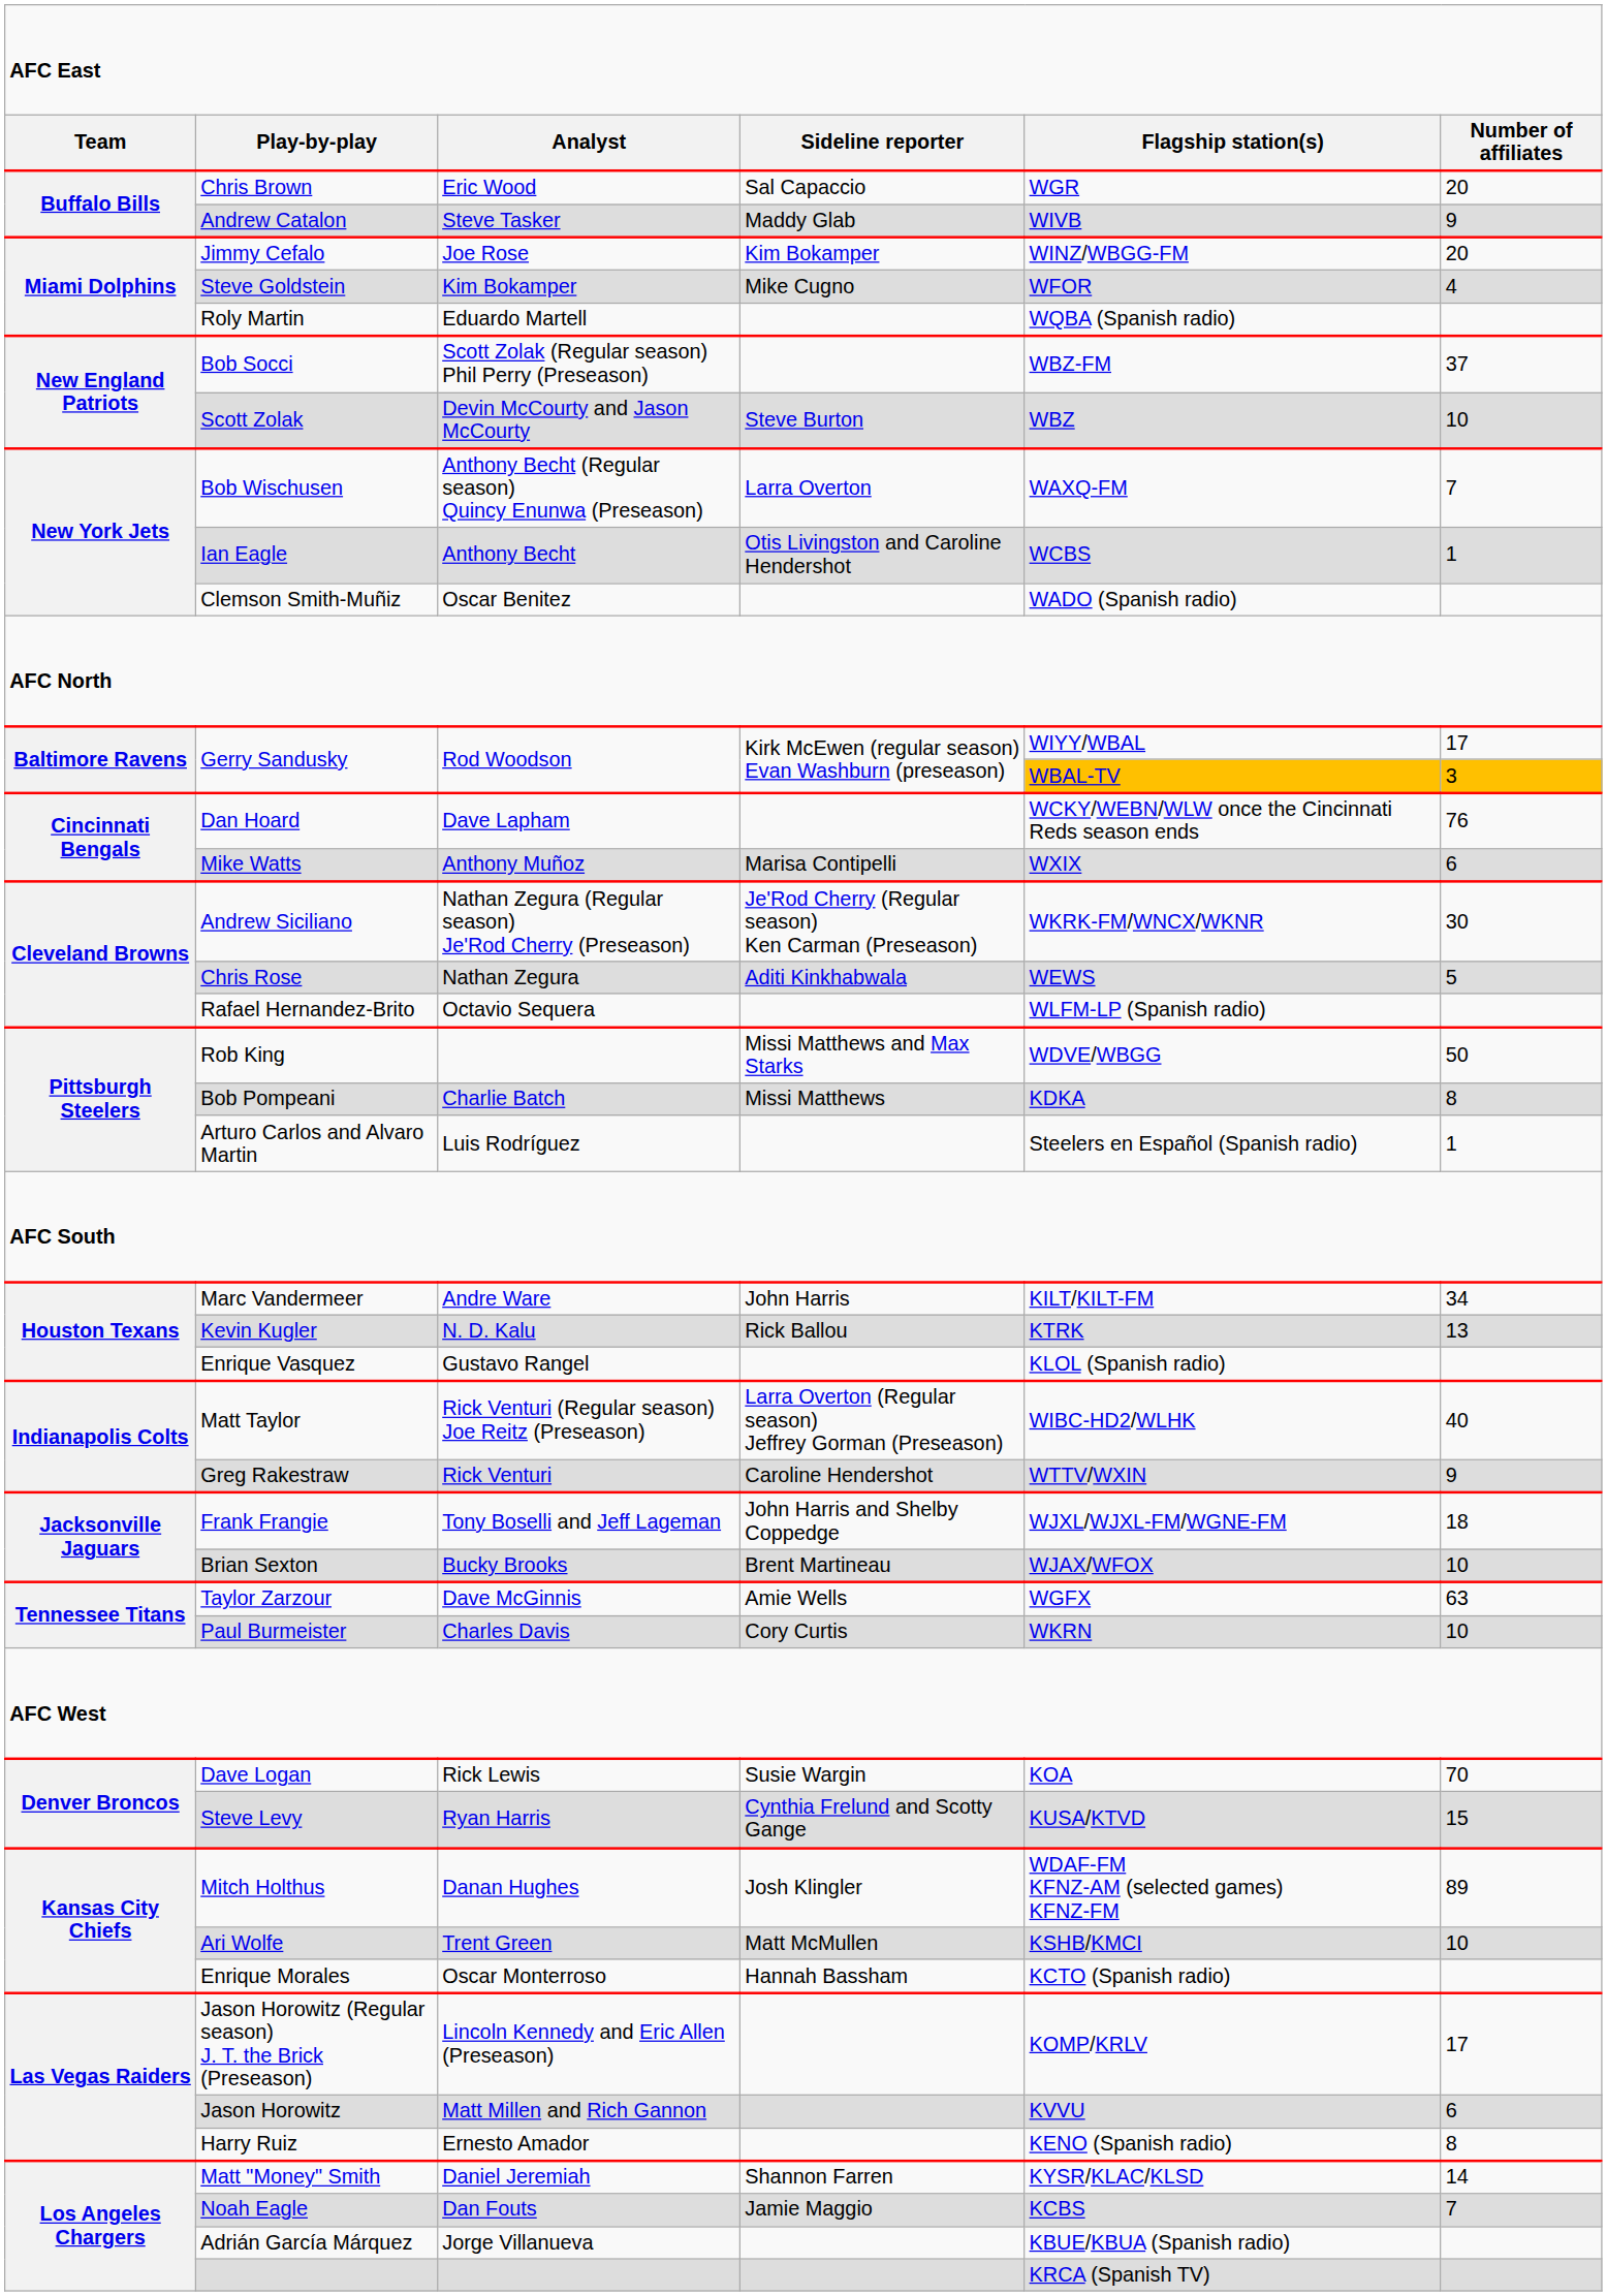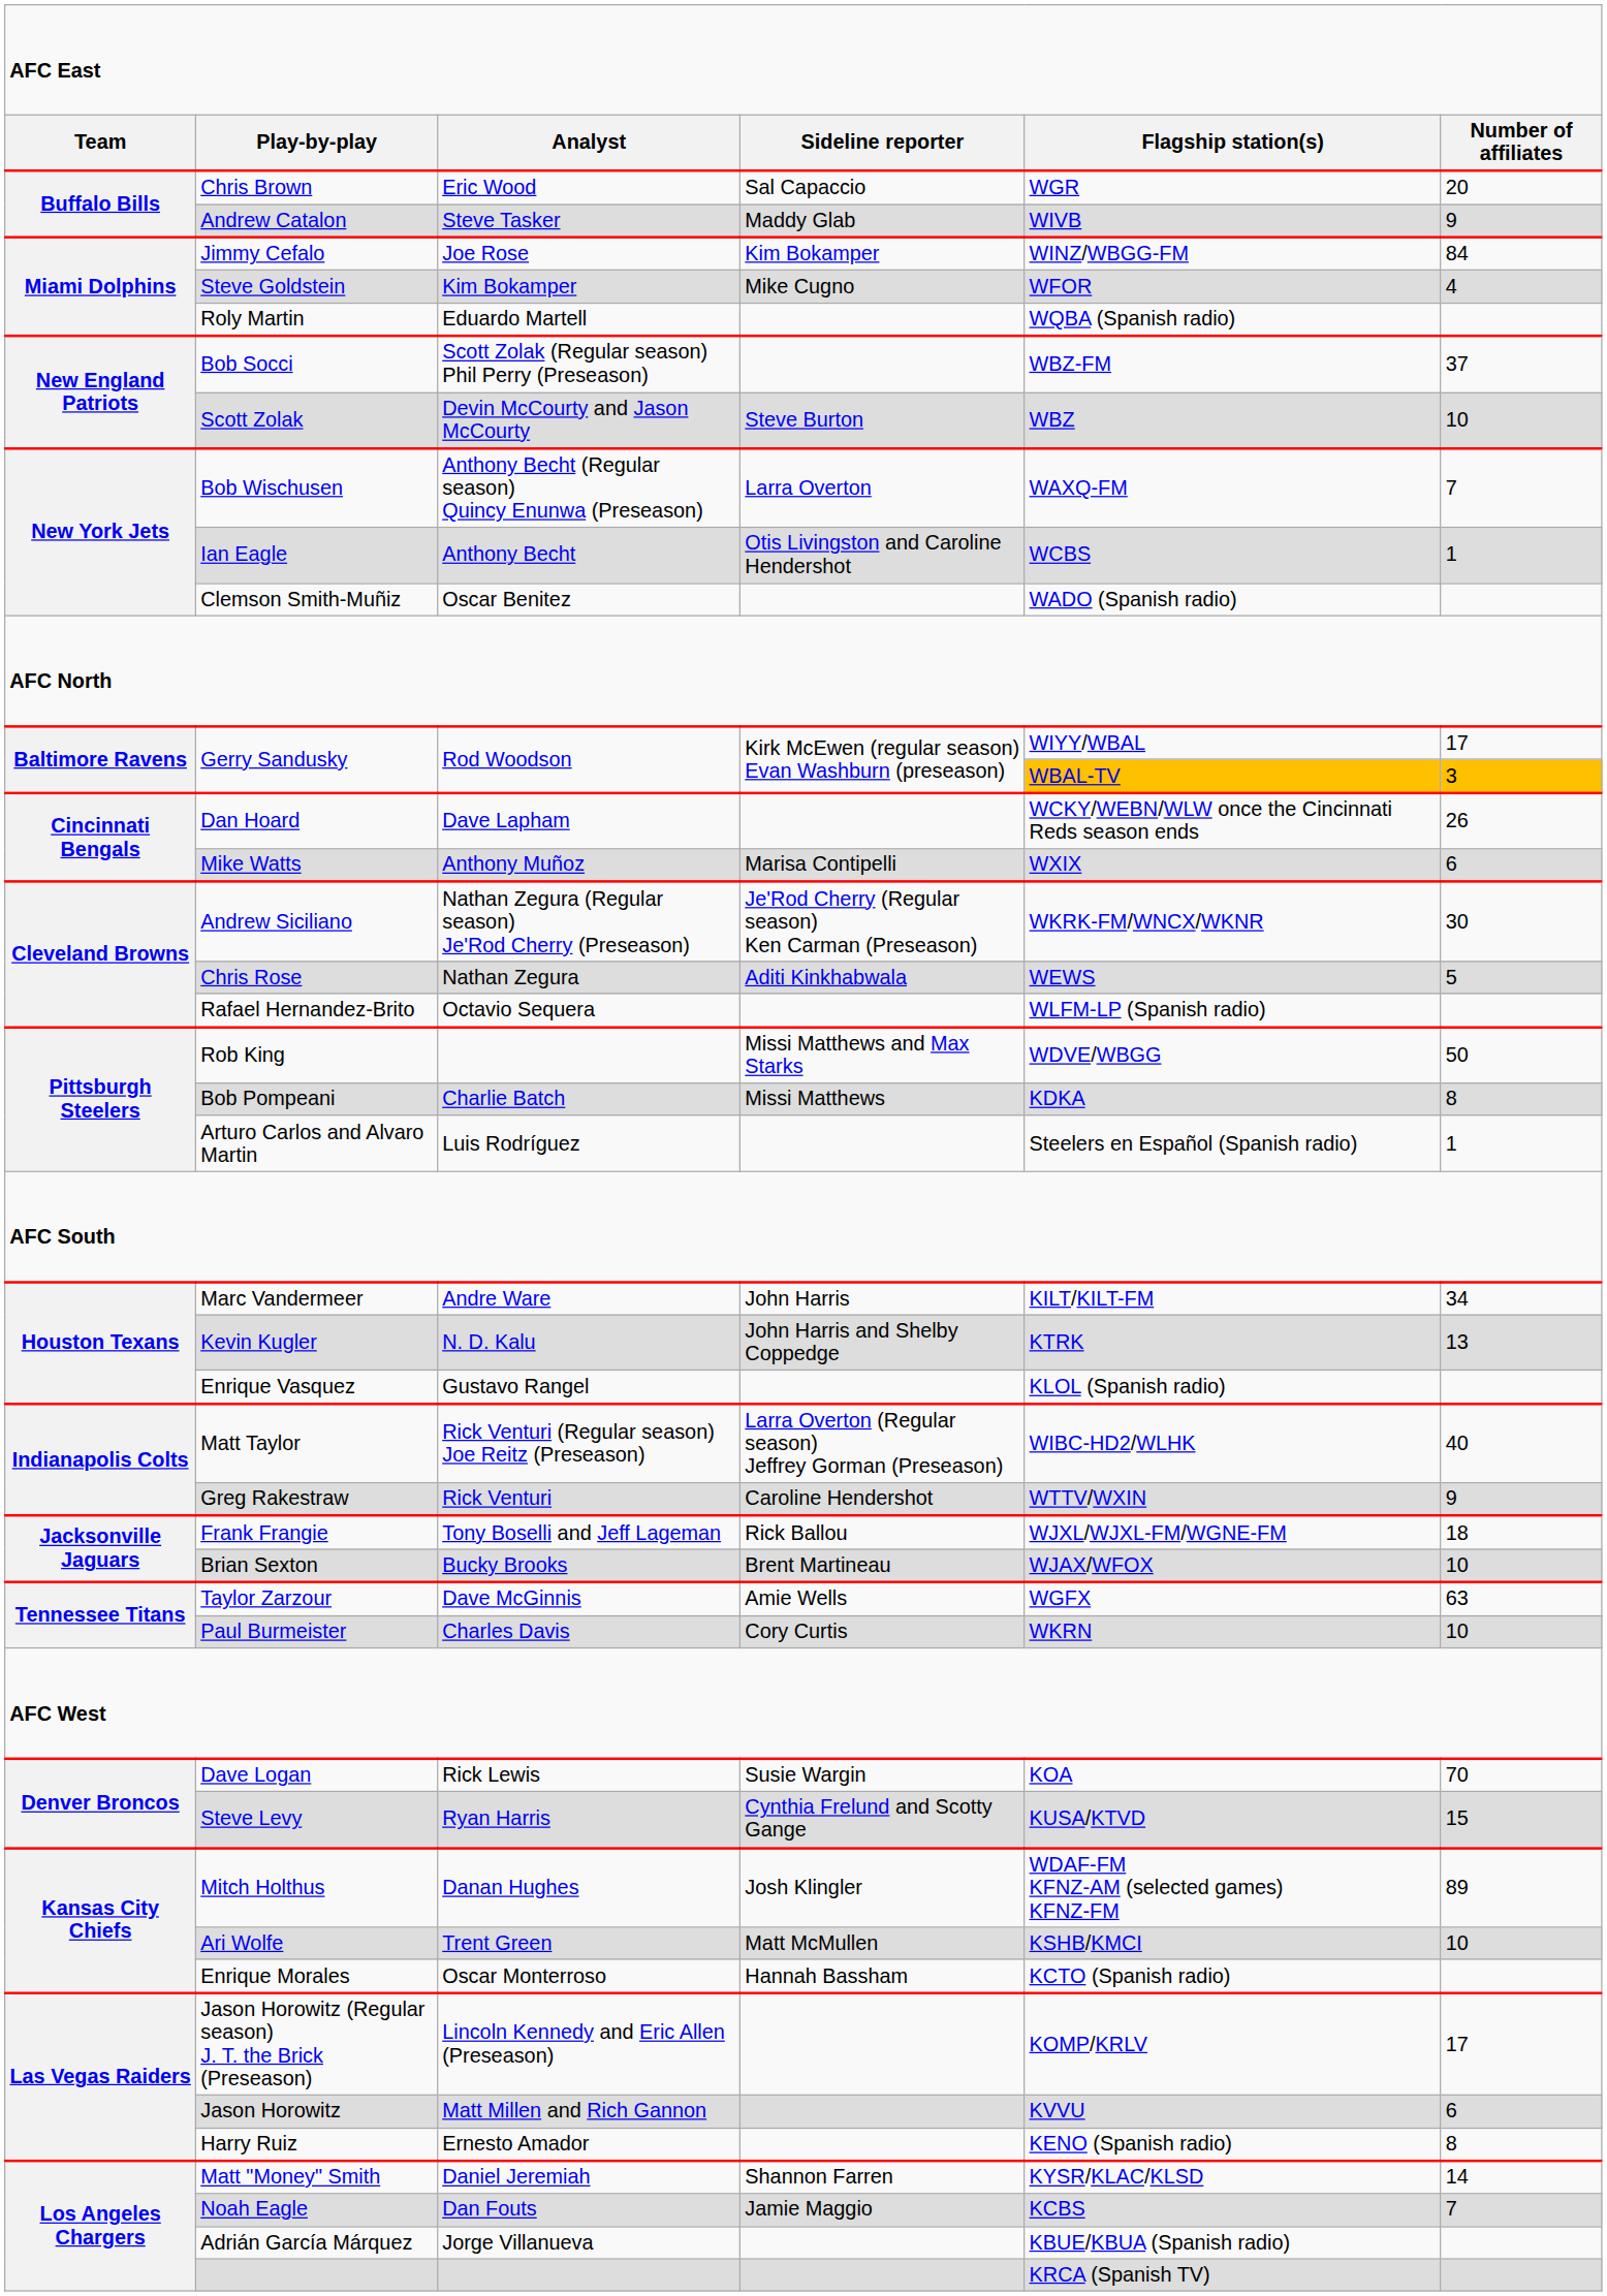Jimmy Cefalo | column 6: 20 -> 84
Dan Hoard | column 6: 76 -> 26
Kevin Kugler | column 4: Rick Ballou -> John Harris and Shelby Coppedge
Frank Frangie | column 4: John Harris and Shelby Coppedge -> Rick Ballou
